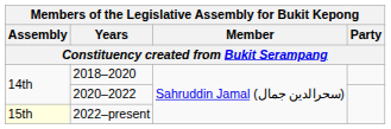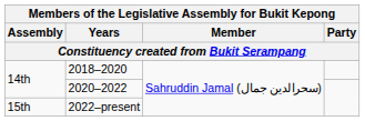2022–present | Assembly: lightyellow background -> no background
